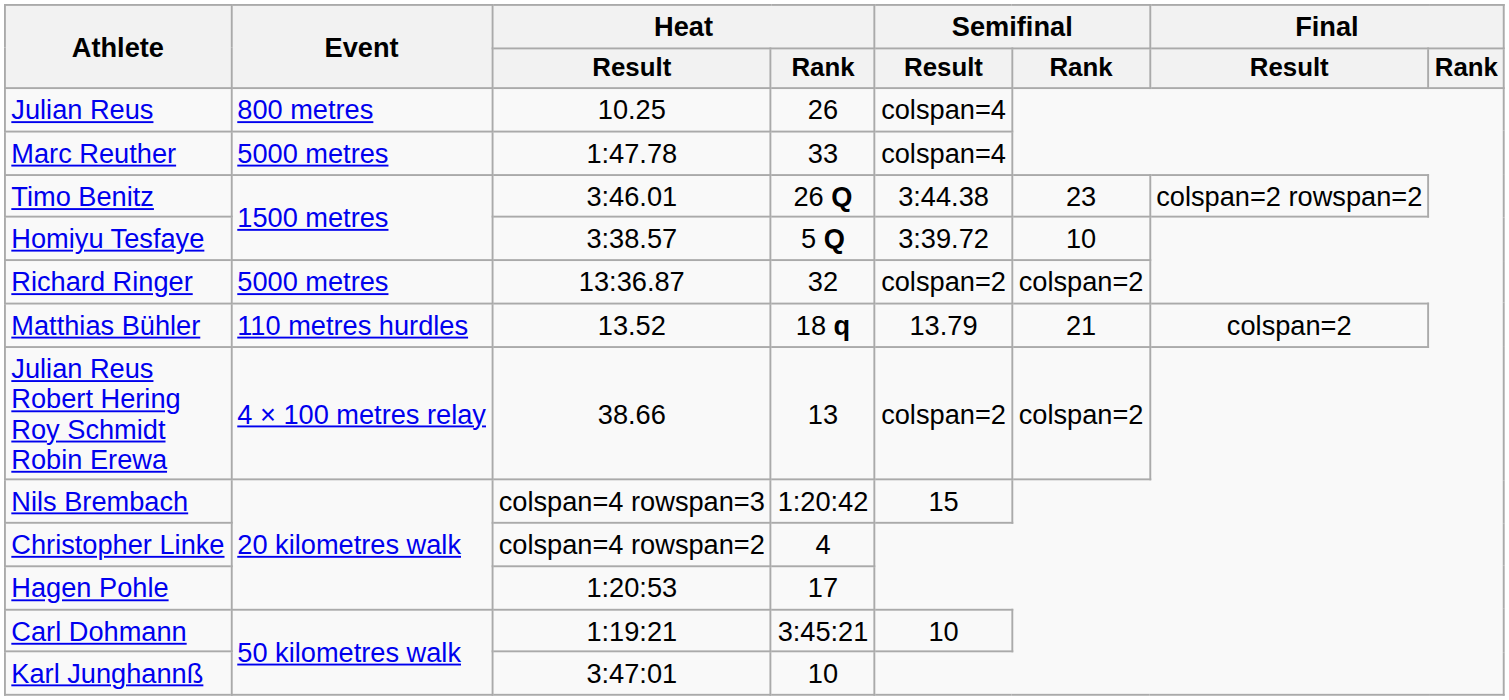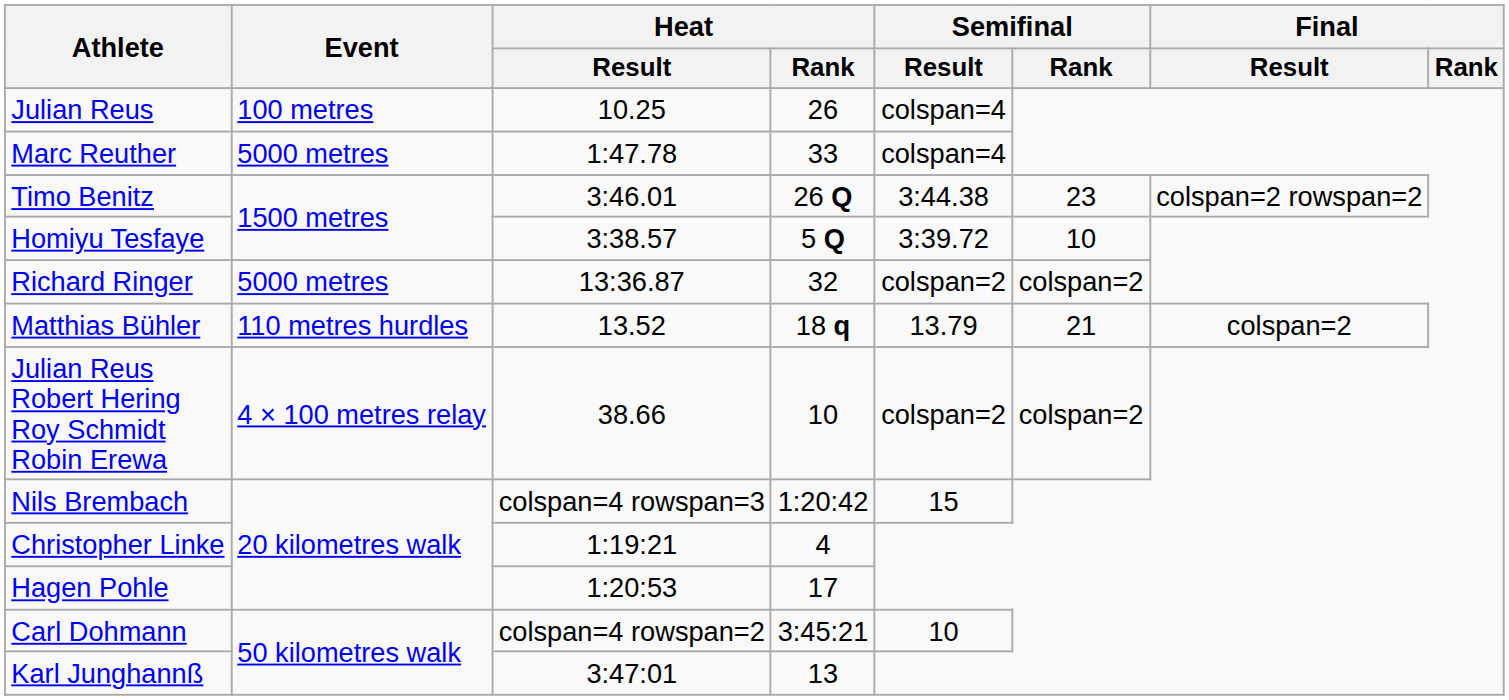Julian Reus | Event: 800 metres -> 100 metres
Julian Reus Robert Hering Roy Schmidt Robin Erewa | Heat / Rank: 13 -> 10
Christopher Linke | Heat / Result: colspan=4 rowspan=2 -> 1:19:21
Carl Dohmann | Heat / Result: 1:19:21 -> colspan=4 rowspan=2
Karl Junghannß | Heat / Rank: 10 -> 13
